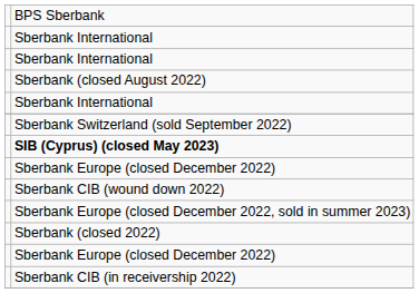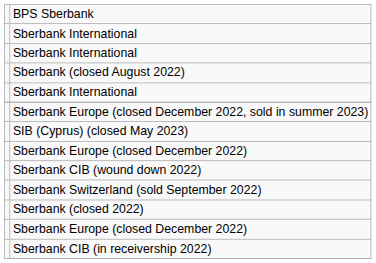row 6 | column 2: Sberbank Switzerland (sold September 2022) -> Sberbank Europe (closed December 2022, sold in summer 2023)
row 7 | column 2: bold -> normal
row 10 | column 2: Sberbank Europe (closed December 2022, sold in summer 2023) -> Sberbank Switzerland (sold September 2022)
